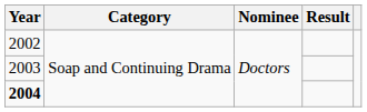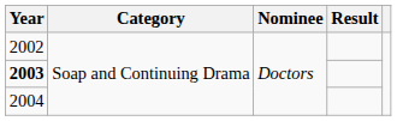2003 | Year: normal -> bold
2004 | Year: bold -> normal
